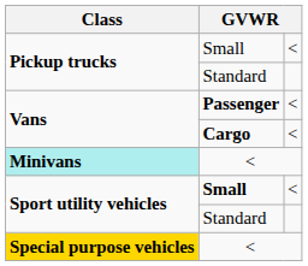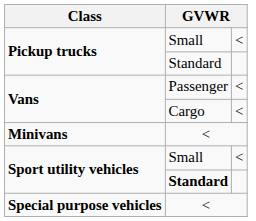Vans / Passenger | column 2: bold -> normal
Vans / Cargo | column 2: bold -> normal
Minivans | Class: paleturquoise background -> no background
Sport utility vehicles / Small | column 2: bold -> normal
Sport utility vehicles / Standard | column 2: normal -> bold
Special purpose vehicles | Class: gold background -> no background
